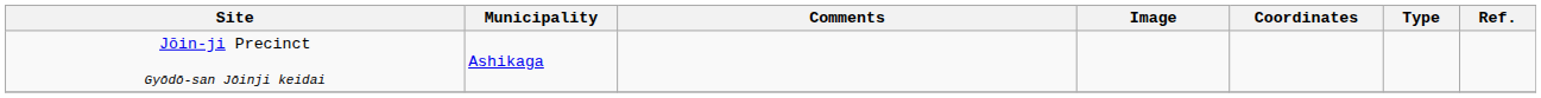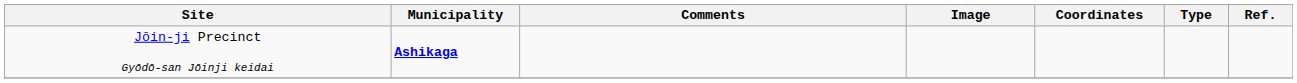Jōin-ji Precinct Gyōdō-san Jōinji keidai | Municipality: normal -> bold
